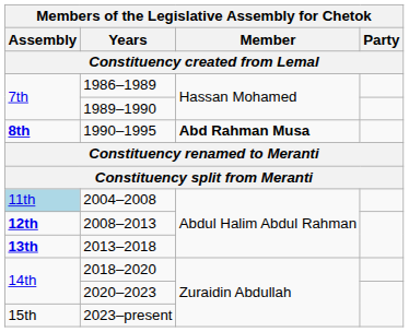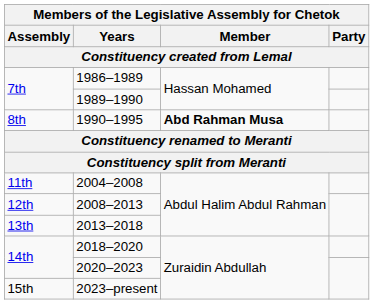1990–1995 | Assembly: bold -> normal
2004–2008 | Assembly: lightblue background -> no background
2008–2013 | Assembly: bold -> normal
2013–2018 | Assembly: bold -> normal
